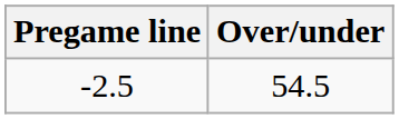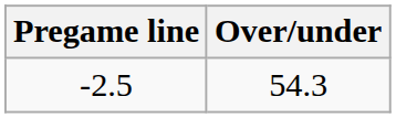-2.5 | Over/under: 54.5 -> 54.3
